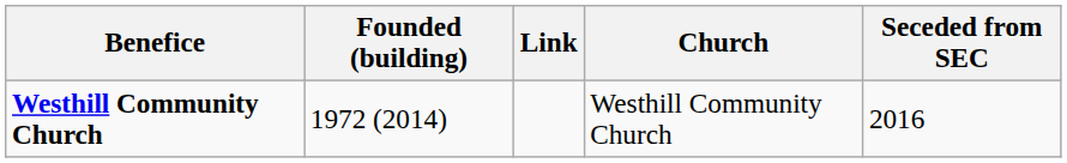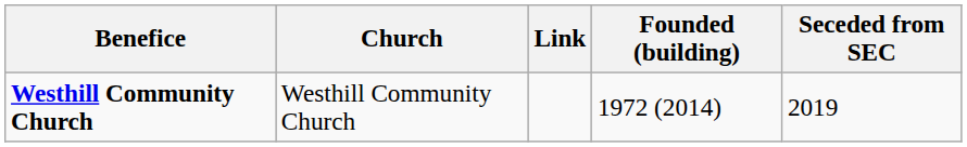columns swapped: Church <-> Founded (building)
row 2 | Seceded from SEC: 2016 -> 2019
